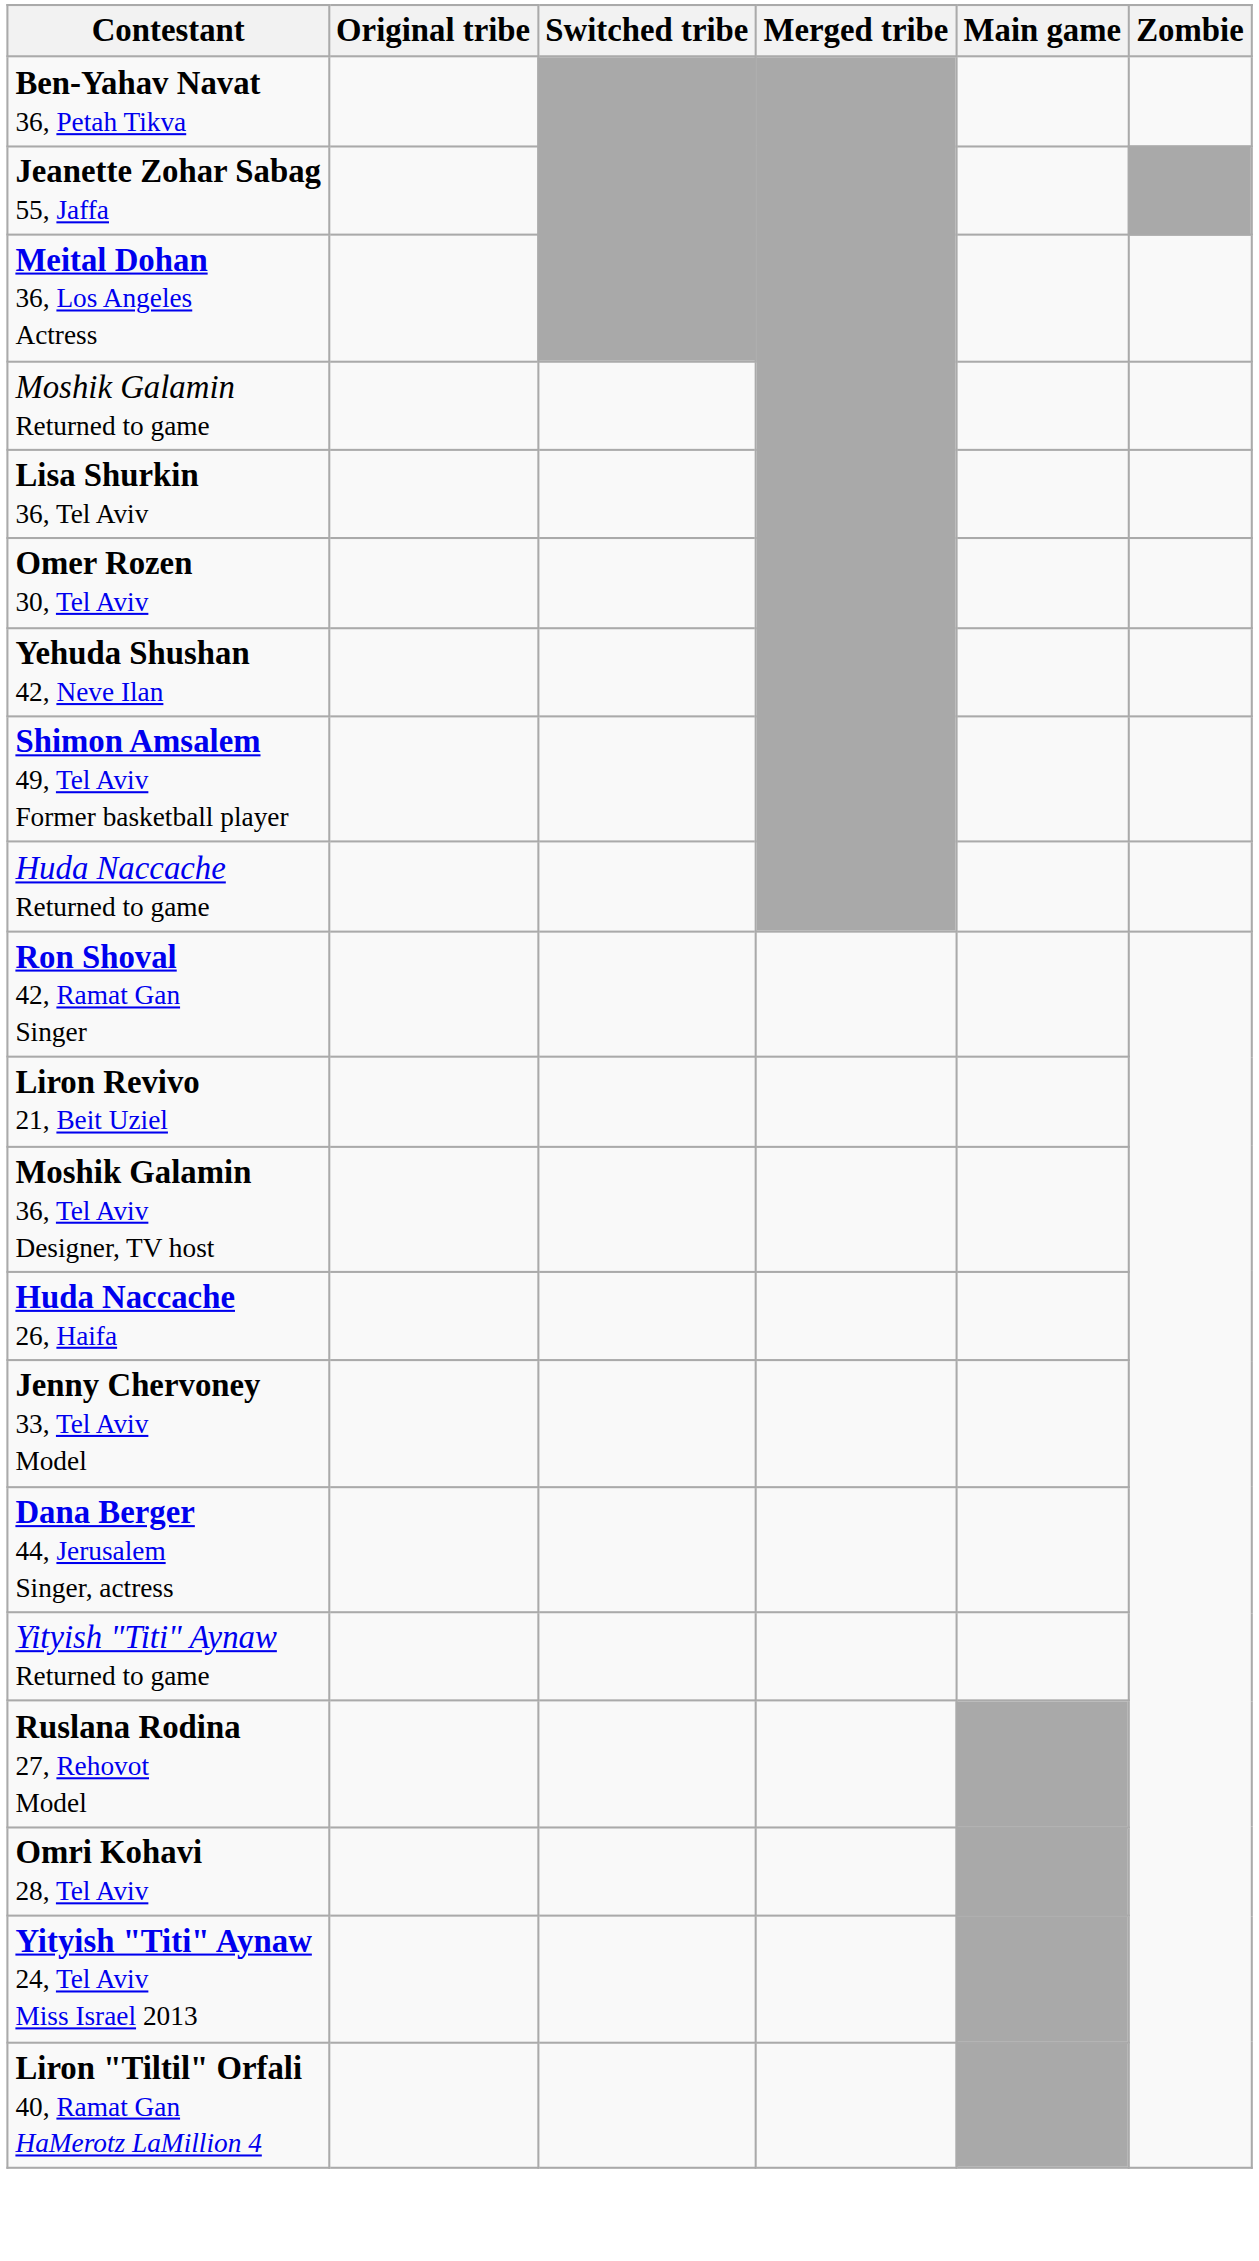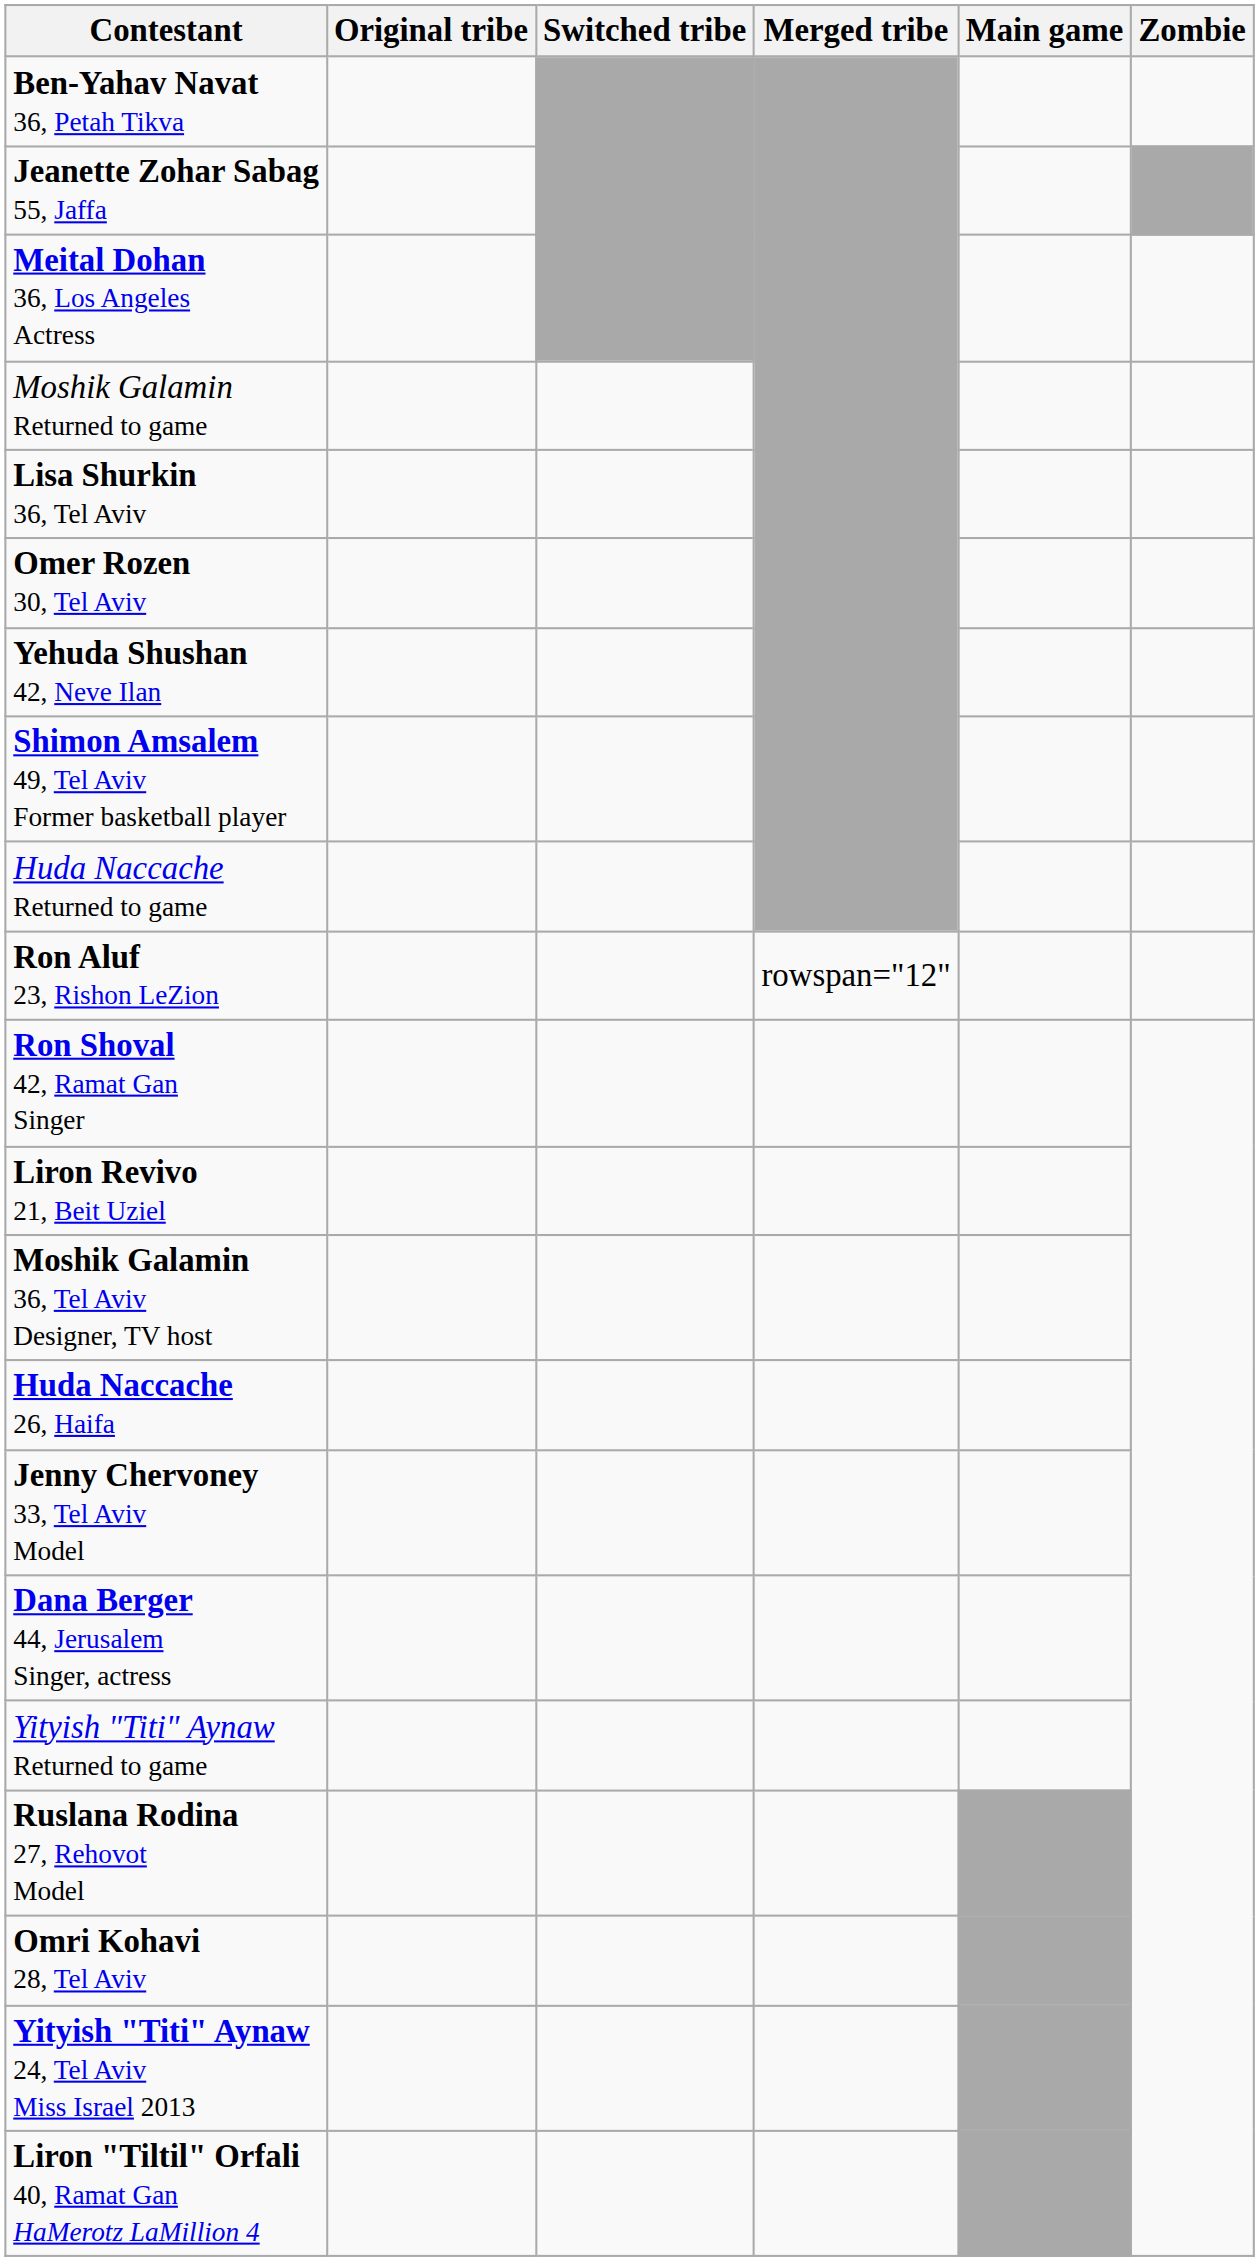+ row: Ron Aluf 23, Rishon LeZion | rowspan="12"
